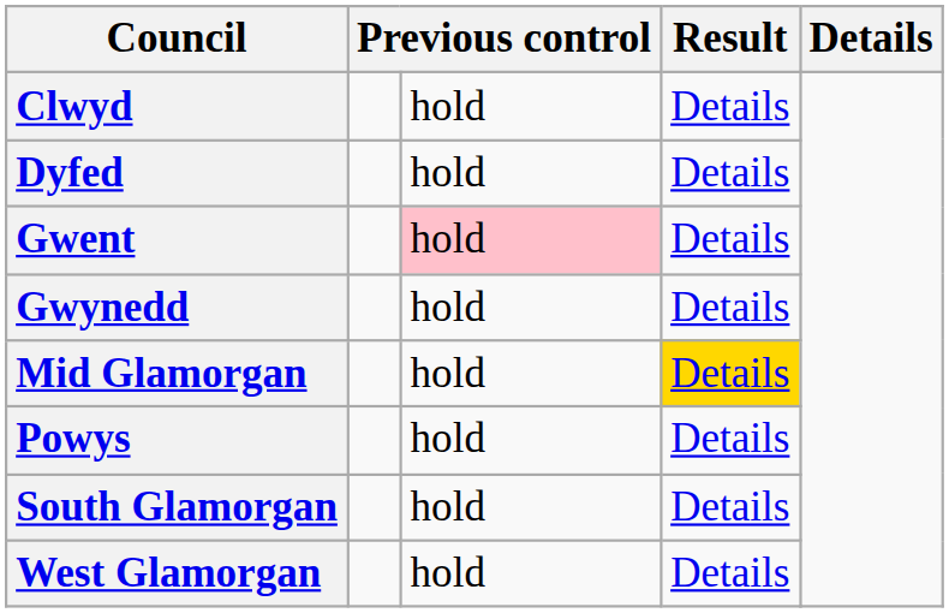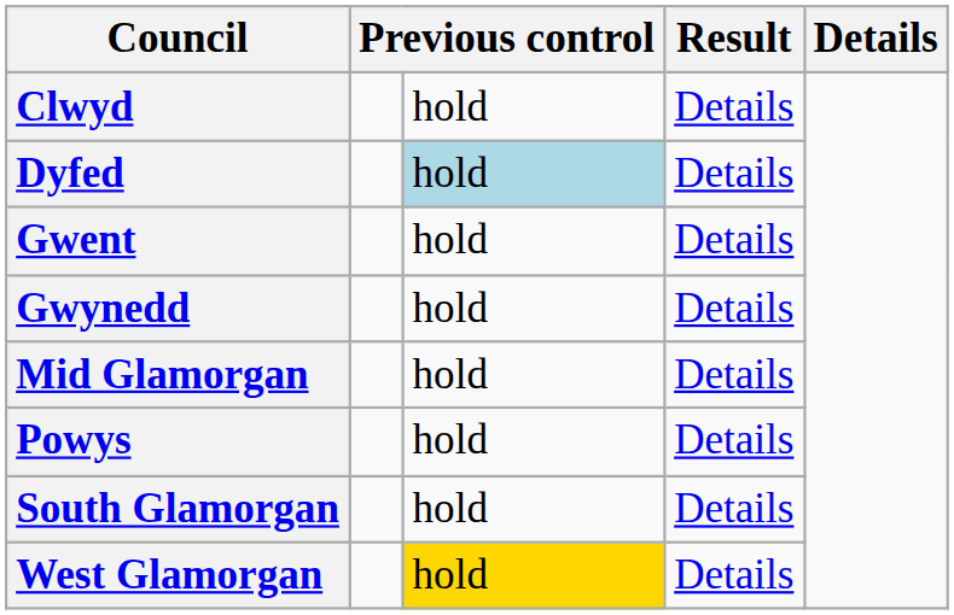Dyfed | column 3: no background -> lightblue background
Gwent | column 3: pink background -> no background
Mid Glamorgan | column 4: gold background -> no background
West Glamorgan | column 3: no background -> gold background
